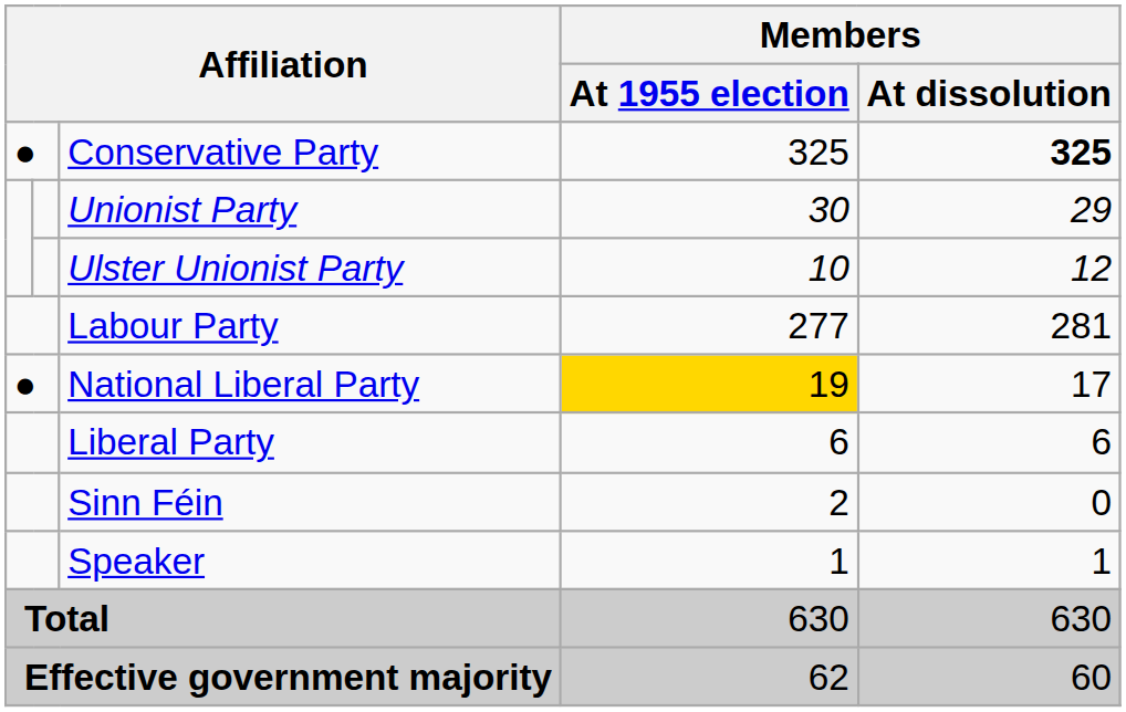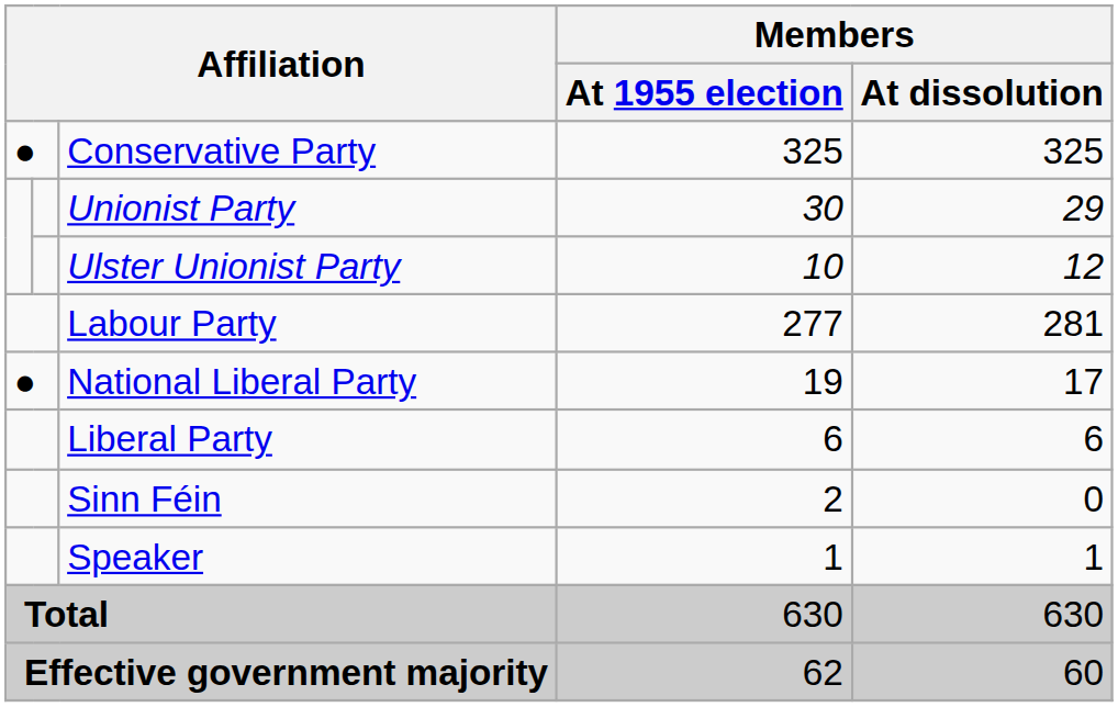Conservative Party | Members / At dissolution: bold -> normal
National Liberal Party | Members / At 1955 election: gold background -> no background
